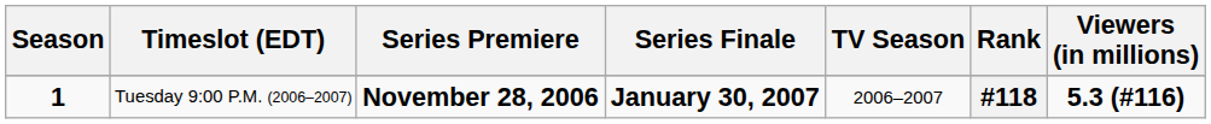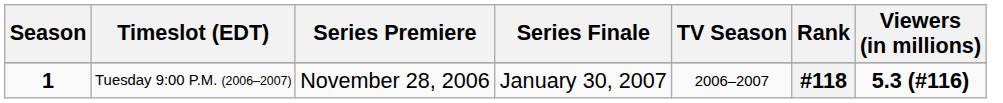Tuesday 9:00 P.M. (2006–2007) | Series Premiere: bold -> normal
Tuesday 9:00 P.M. (2006–2007) | Series Finale: bold -> normal
